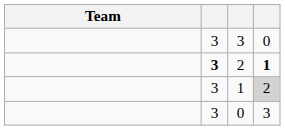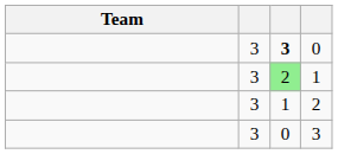row 2 | column 3: normal -> bold
row 3 | column 2: bold -> normal
row 3 | column 3: no background -> lightgreen background
row 3 | column 4: bold -> normal
row 4 | column 4: lightgrey background -> no background
